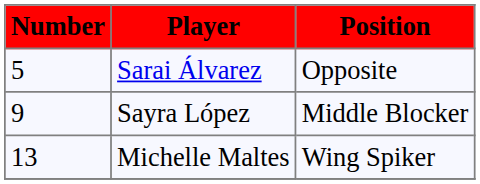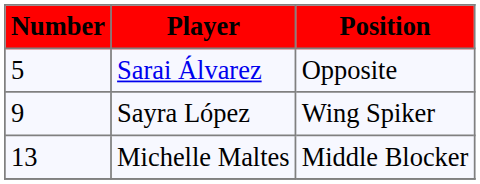Sayra López | Position: Middle Blocker -> Wing Spiker
Michelle Maltes | Position: Wing Spiker -> Middle Blocker
